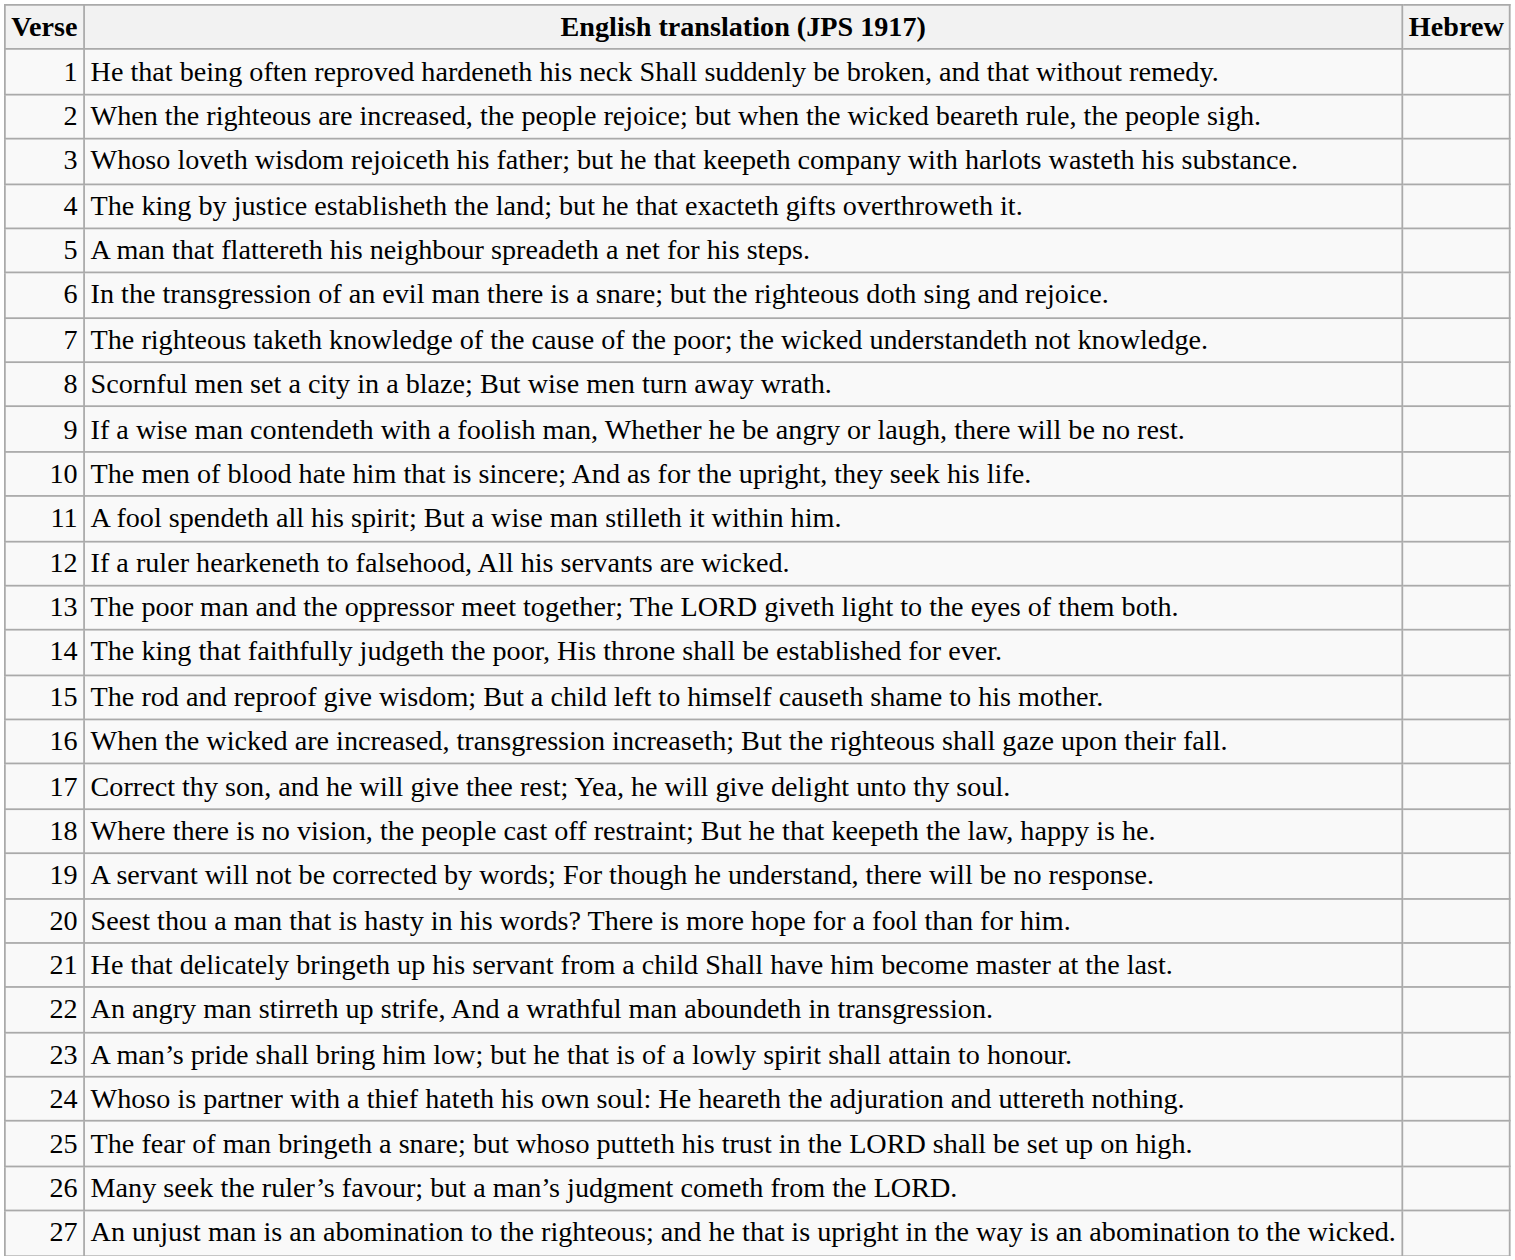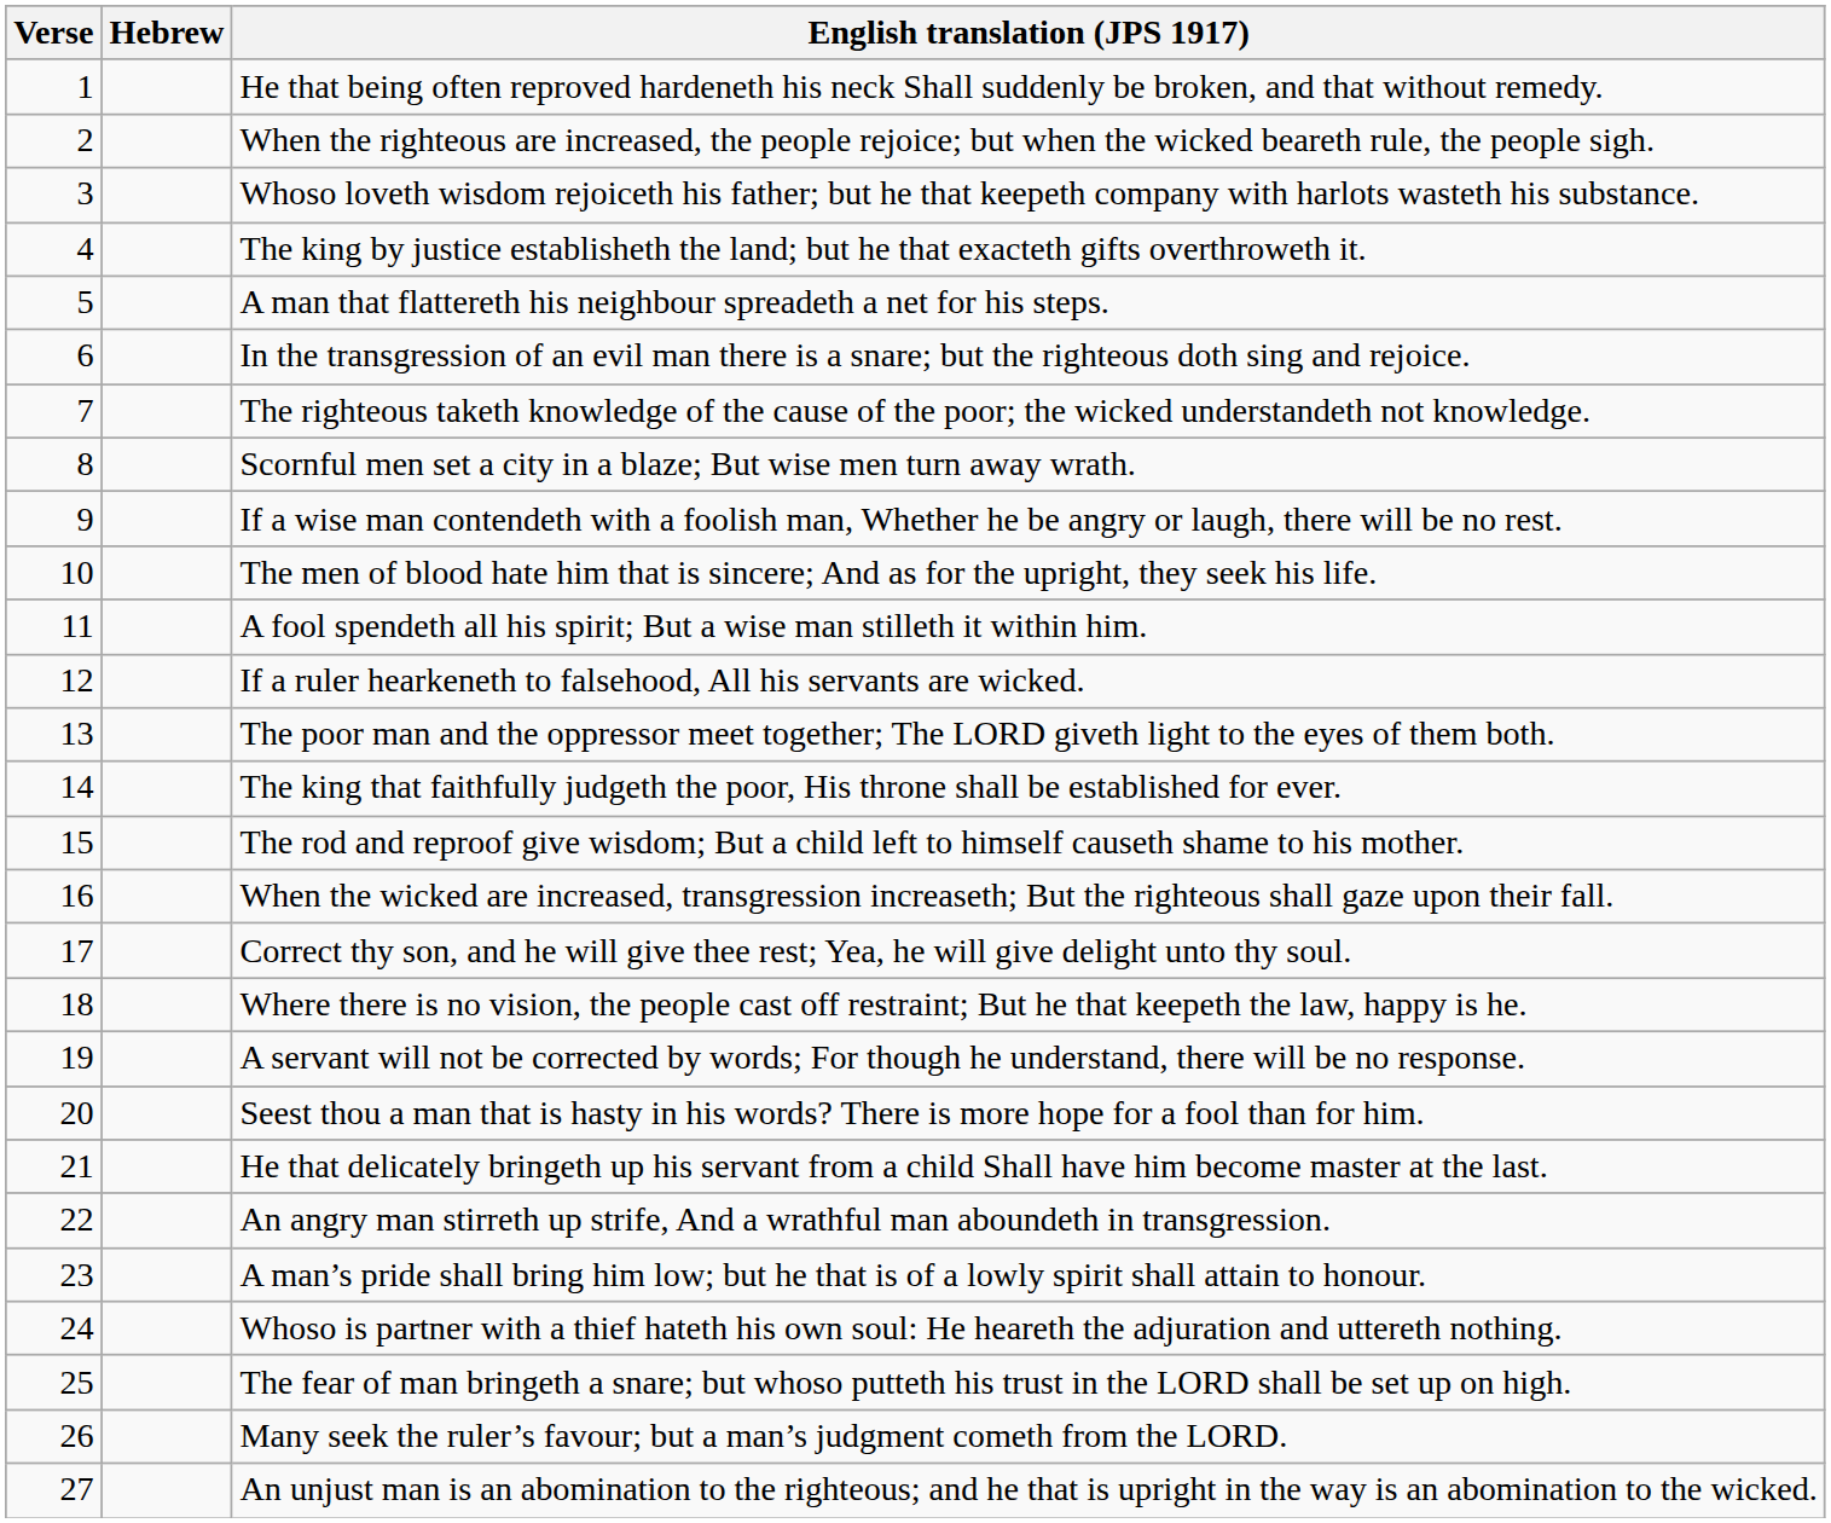columns swapped: Hebrew <-> English translation (JPS 1917)
